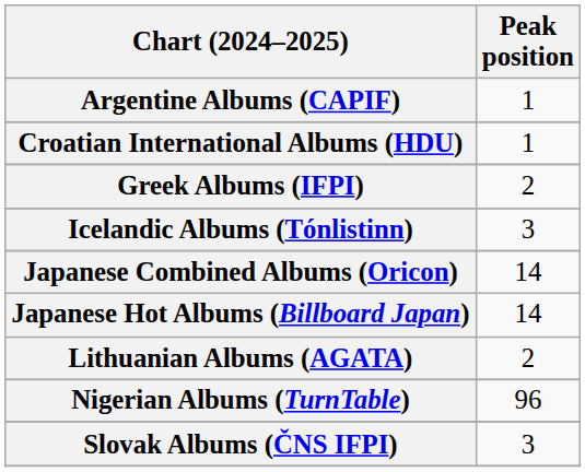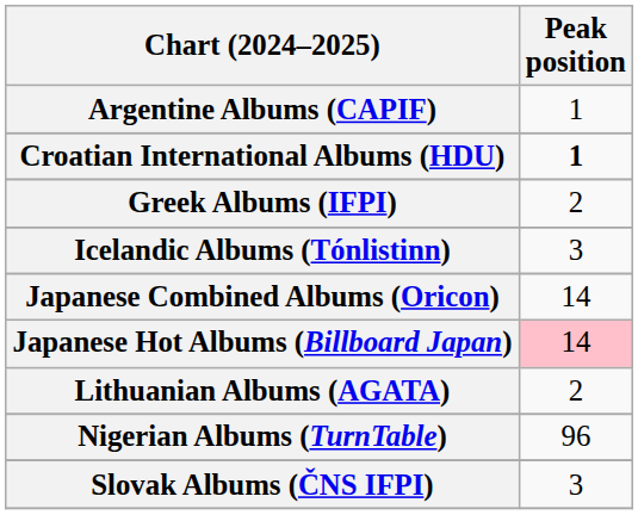Croatian International Albums (HDU) | Peak position: normal -> bold
Japanese Hot Albums (Billboard Japan) | Peak position: no background -> pink background
